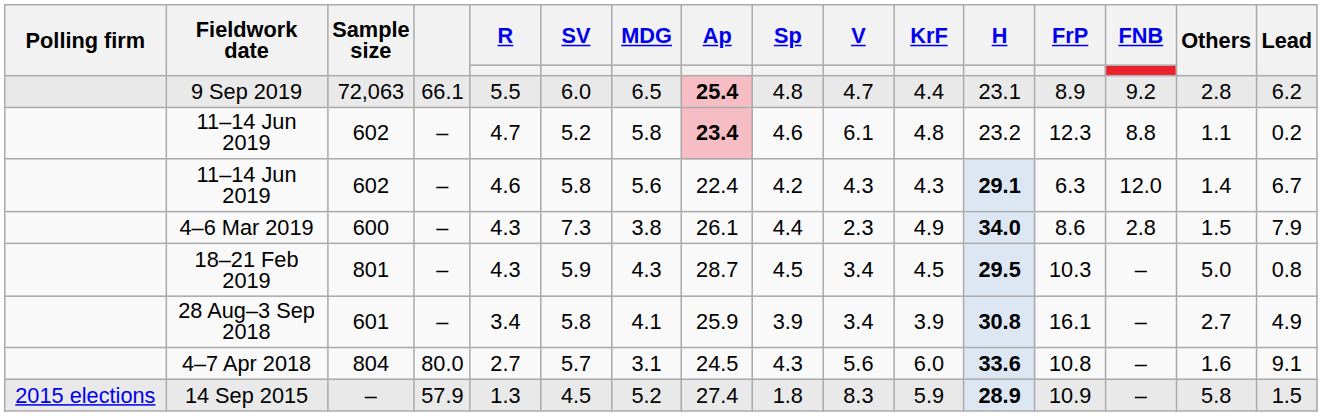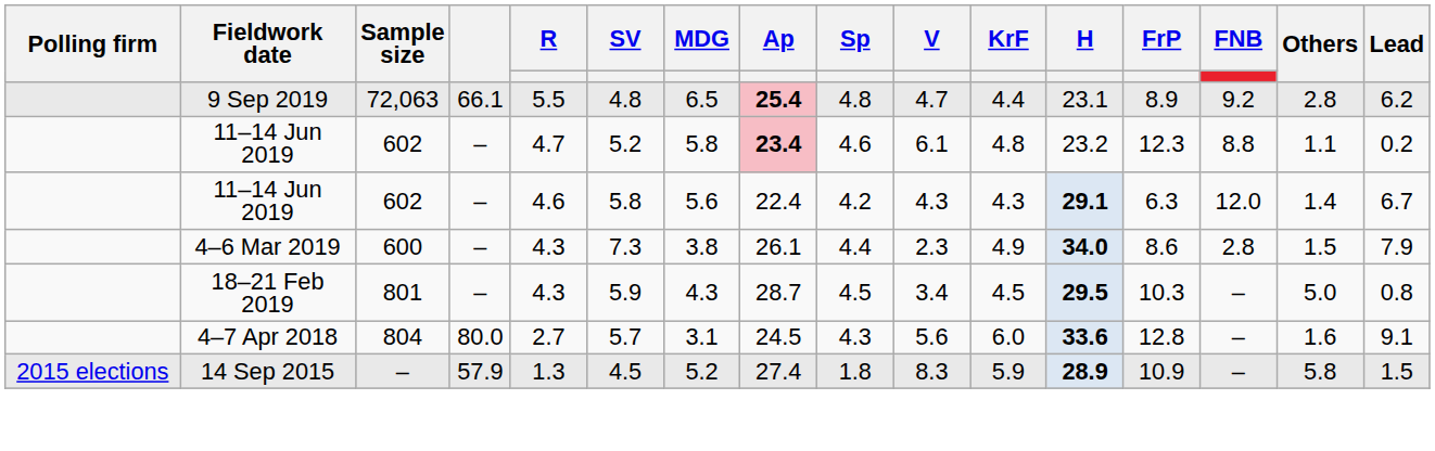9 Sep 2019 | SV: 6.0 -> 4.8
- row: 28 Aug–3 Sep 2018 | 601 | – | 3.4 | 5.8 | 4.1 | 25.9 | 3.9 | 3.4 | 3.9 | 30.8 | 16.1 | – | 2.7 | 4.9
4–7 Apr 2018 | FrP: 10.8 -> 12.8
